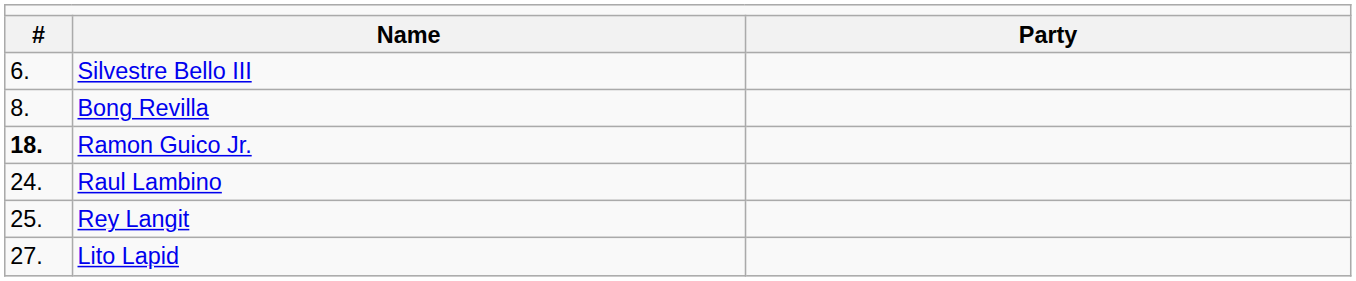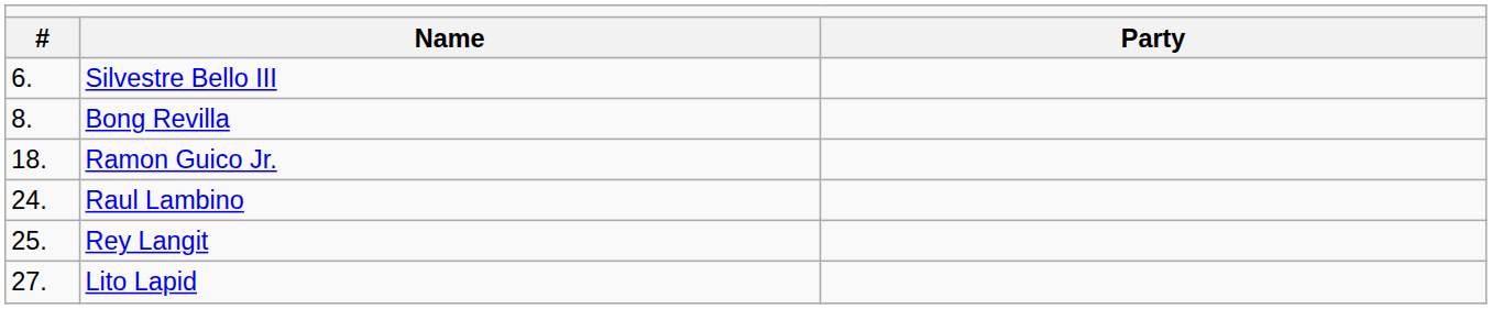Ramon Guico Jr. | column 1: bold -> normal
